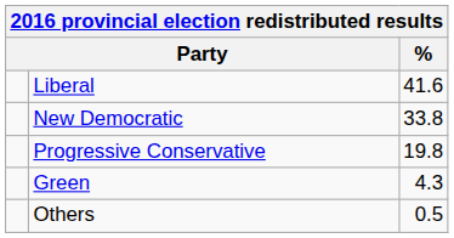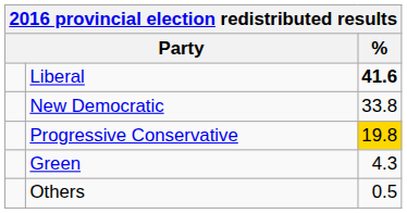Liberal | %: normal -> bold
Progressive Conservative | %: no background -> gold background
